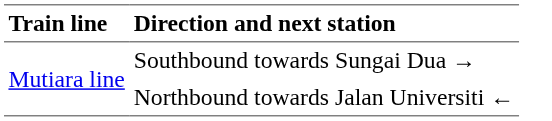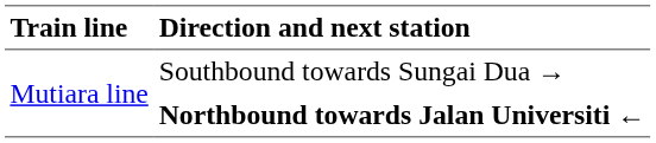Northbound towards Jalan Universiti ← | Direction and next station: normal -> bold
